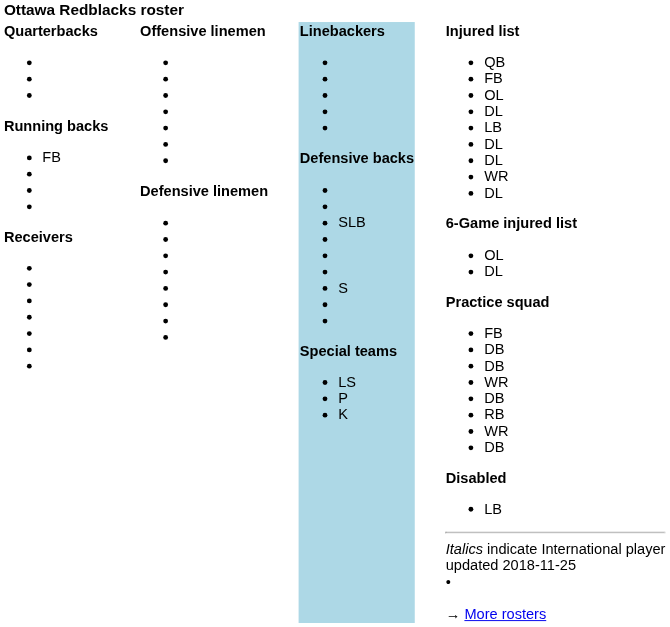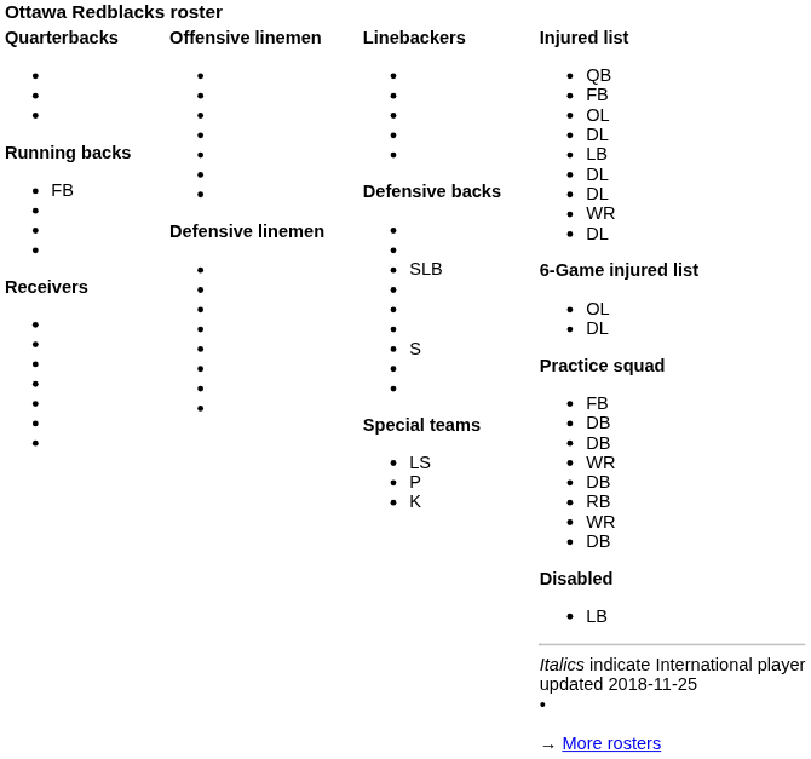Quarterbacks Running backs FB Receivers | column 3: lightblue background -> no background
